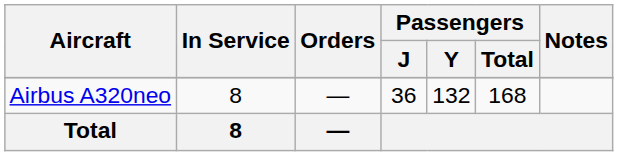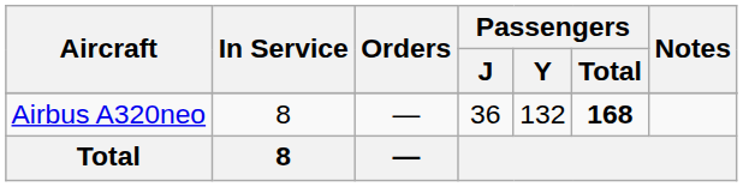Airbus A320neo | Passengers / Total: normal -> bold
